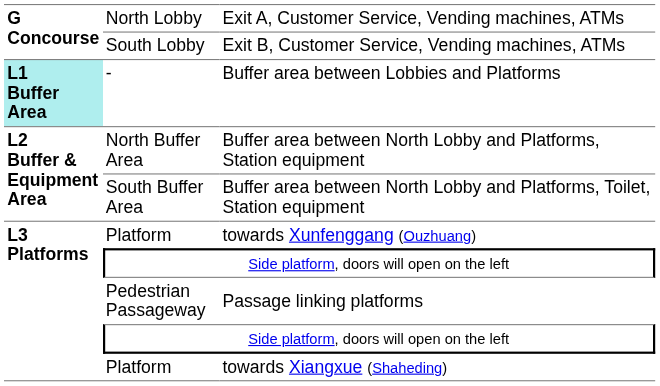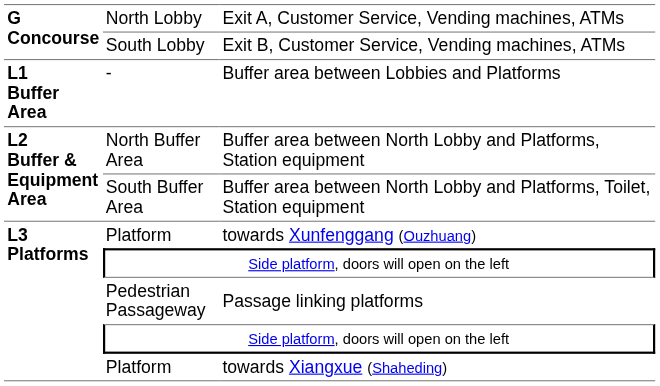Buffer area between Lobbies and Platforms | column 1: paleturquoise background -> no background
